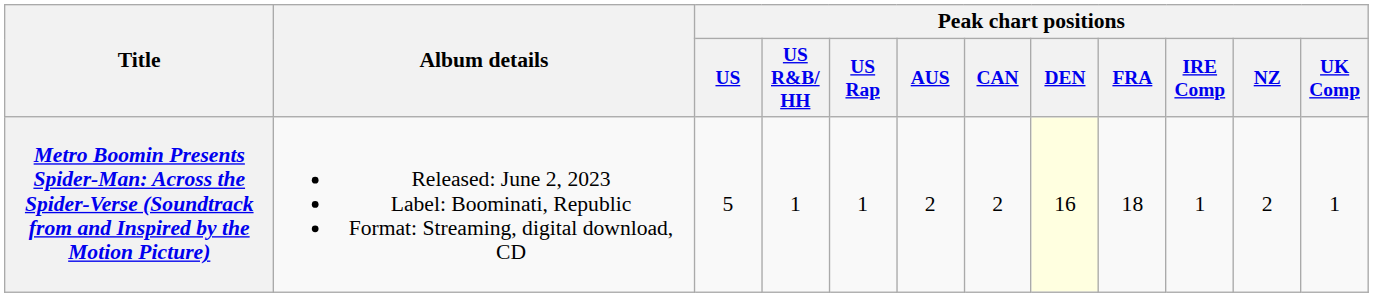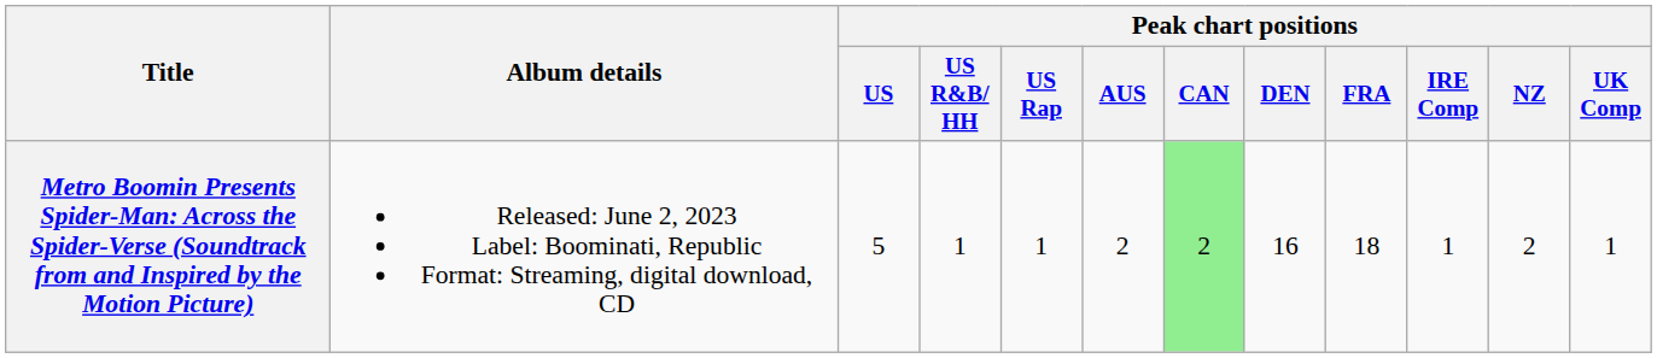row 3 | Peak chart positions / CAN: no background -> lightgreen background
row 3 | Peak chart positions / DEN: lightyellow background -> no background
